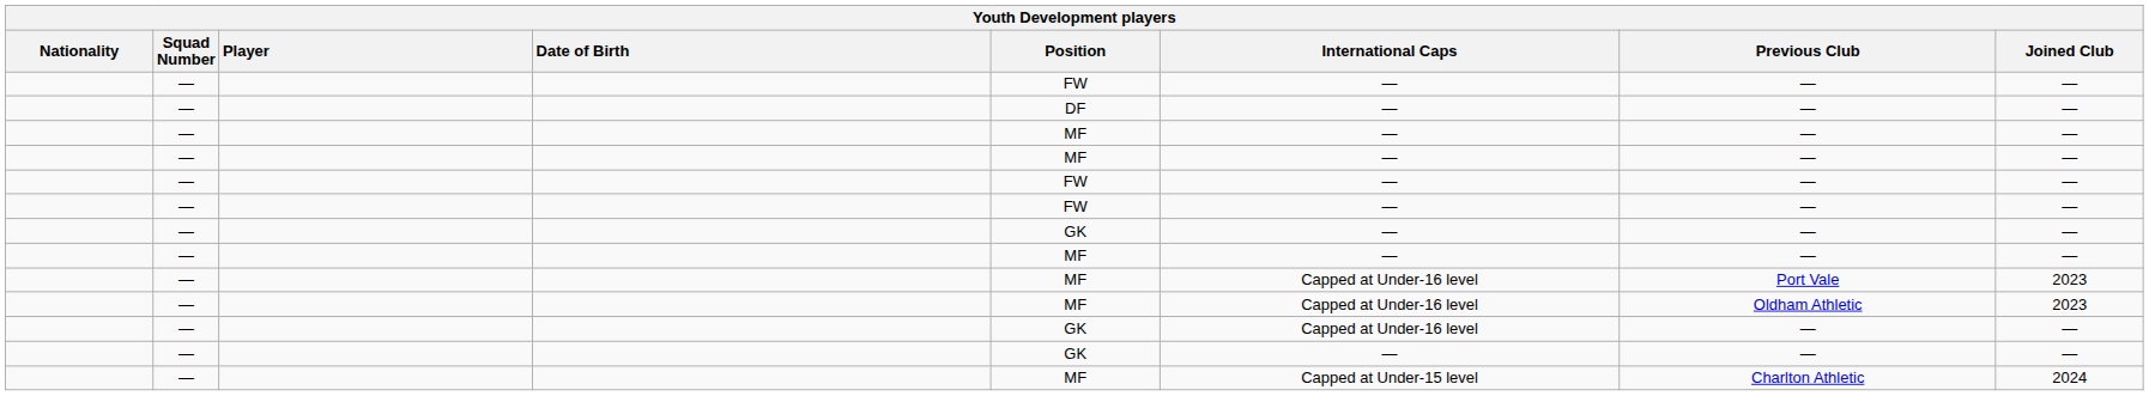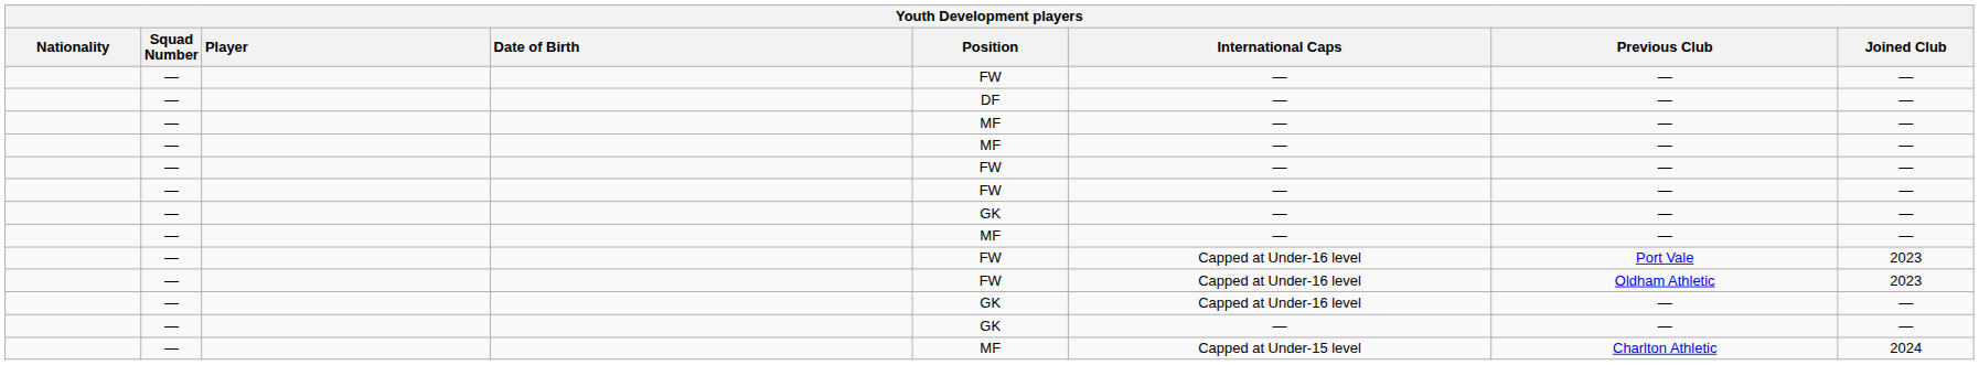row 11 | Position: MF -> FW
row 12 | Position: MF -> FW
